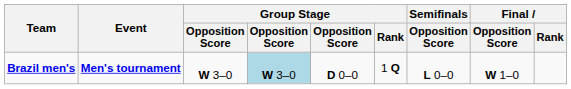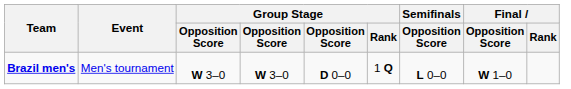Brazil men's | Event: bold -> normal
Brazil men's | column 4: lightblue background -> no background
